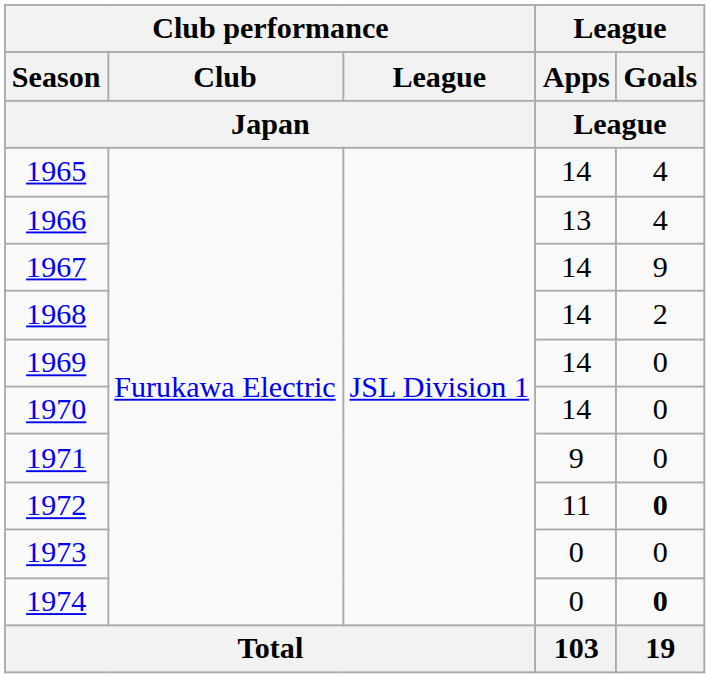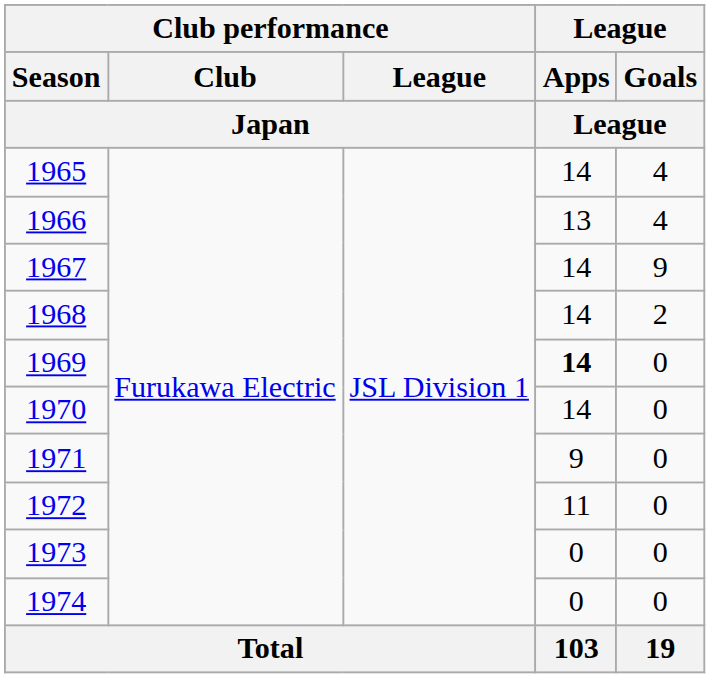1969 | League / Apps / League: normal -> bold
1972 | League / Goals / League: bold -> normal
1974 | League / Goals / League: bold -> normal
